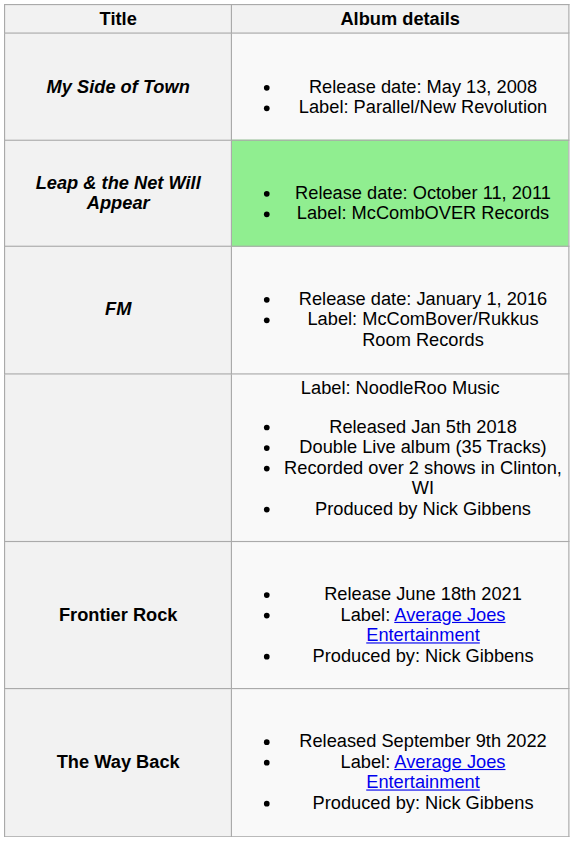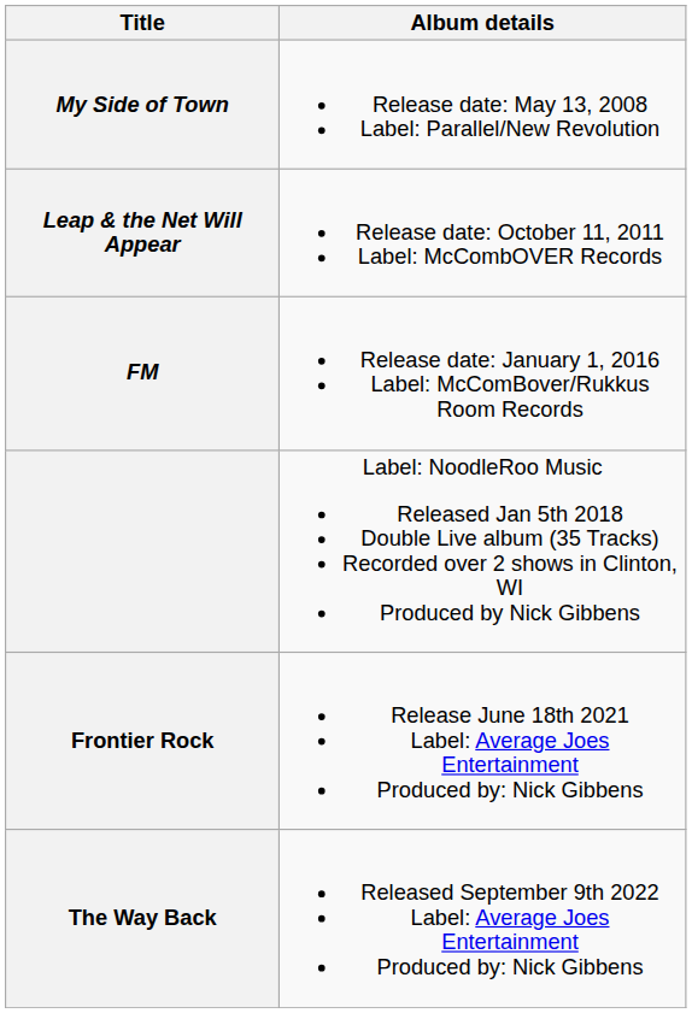Leap & the Net Will Appear | Album details: lightgreen background -> no background
